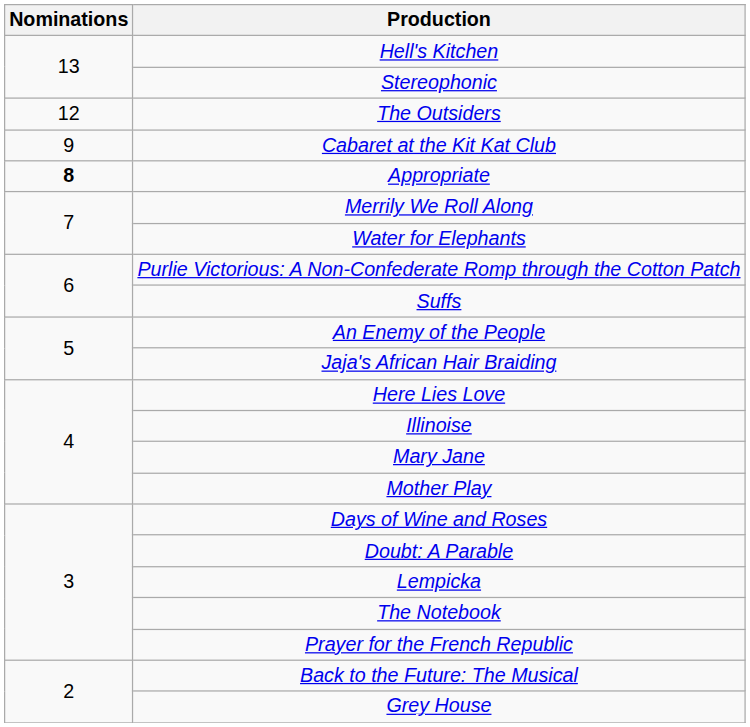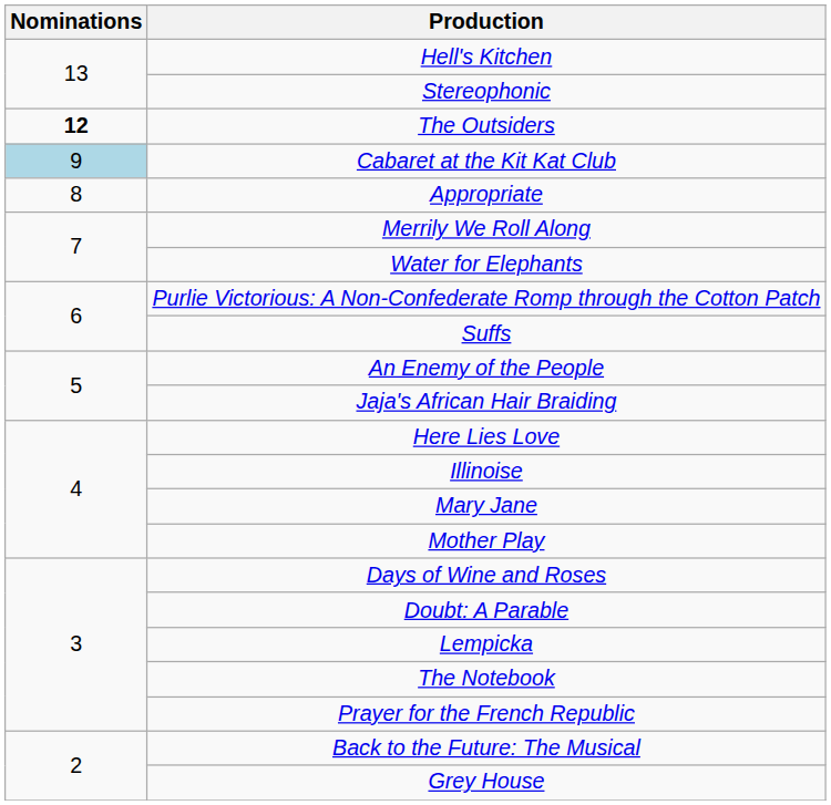The Outsiders | Nominations: normal -> bold
Cabaret at the Kit Kat Club | Nominations: no background -> lightblue background
Appropriate | Nominations: bold -> normal
